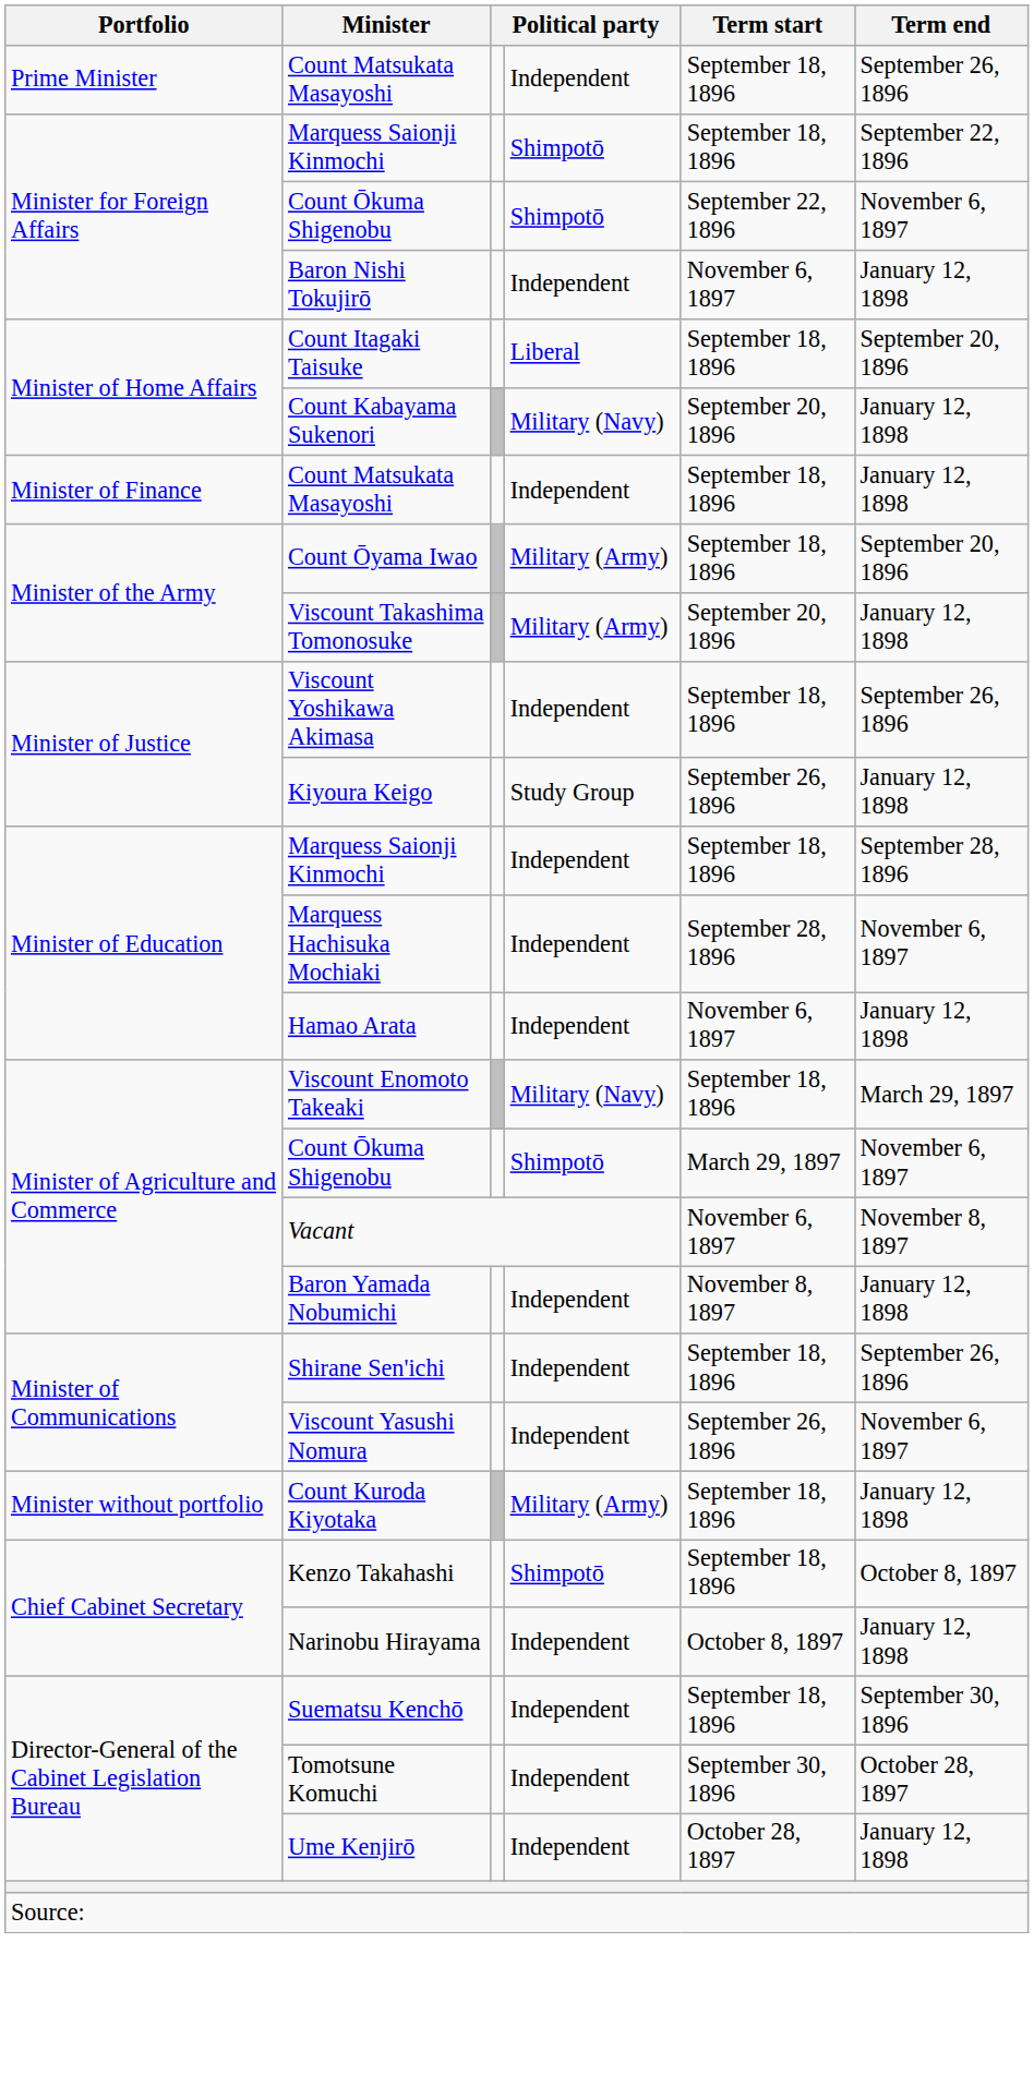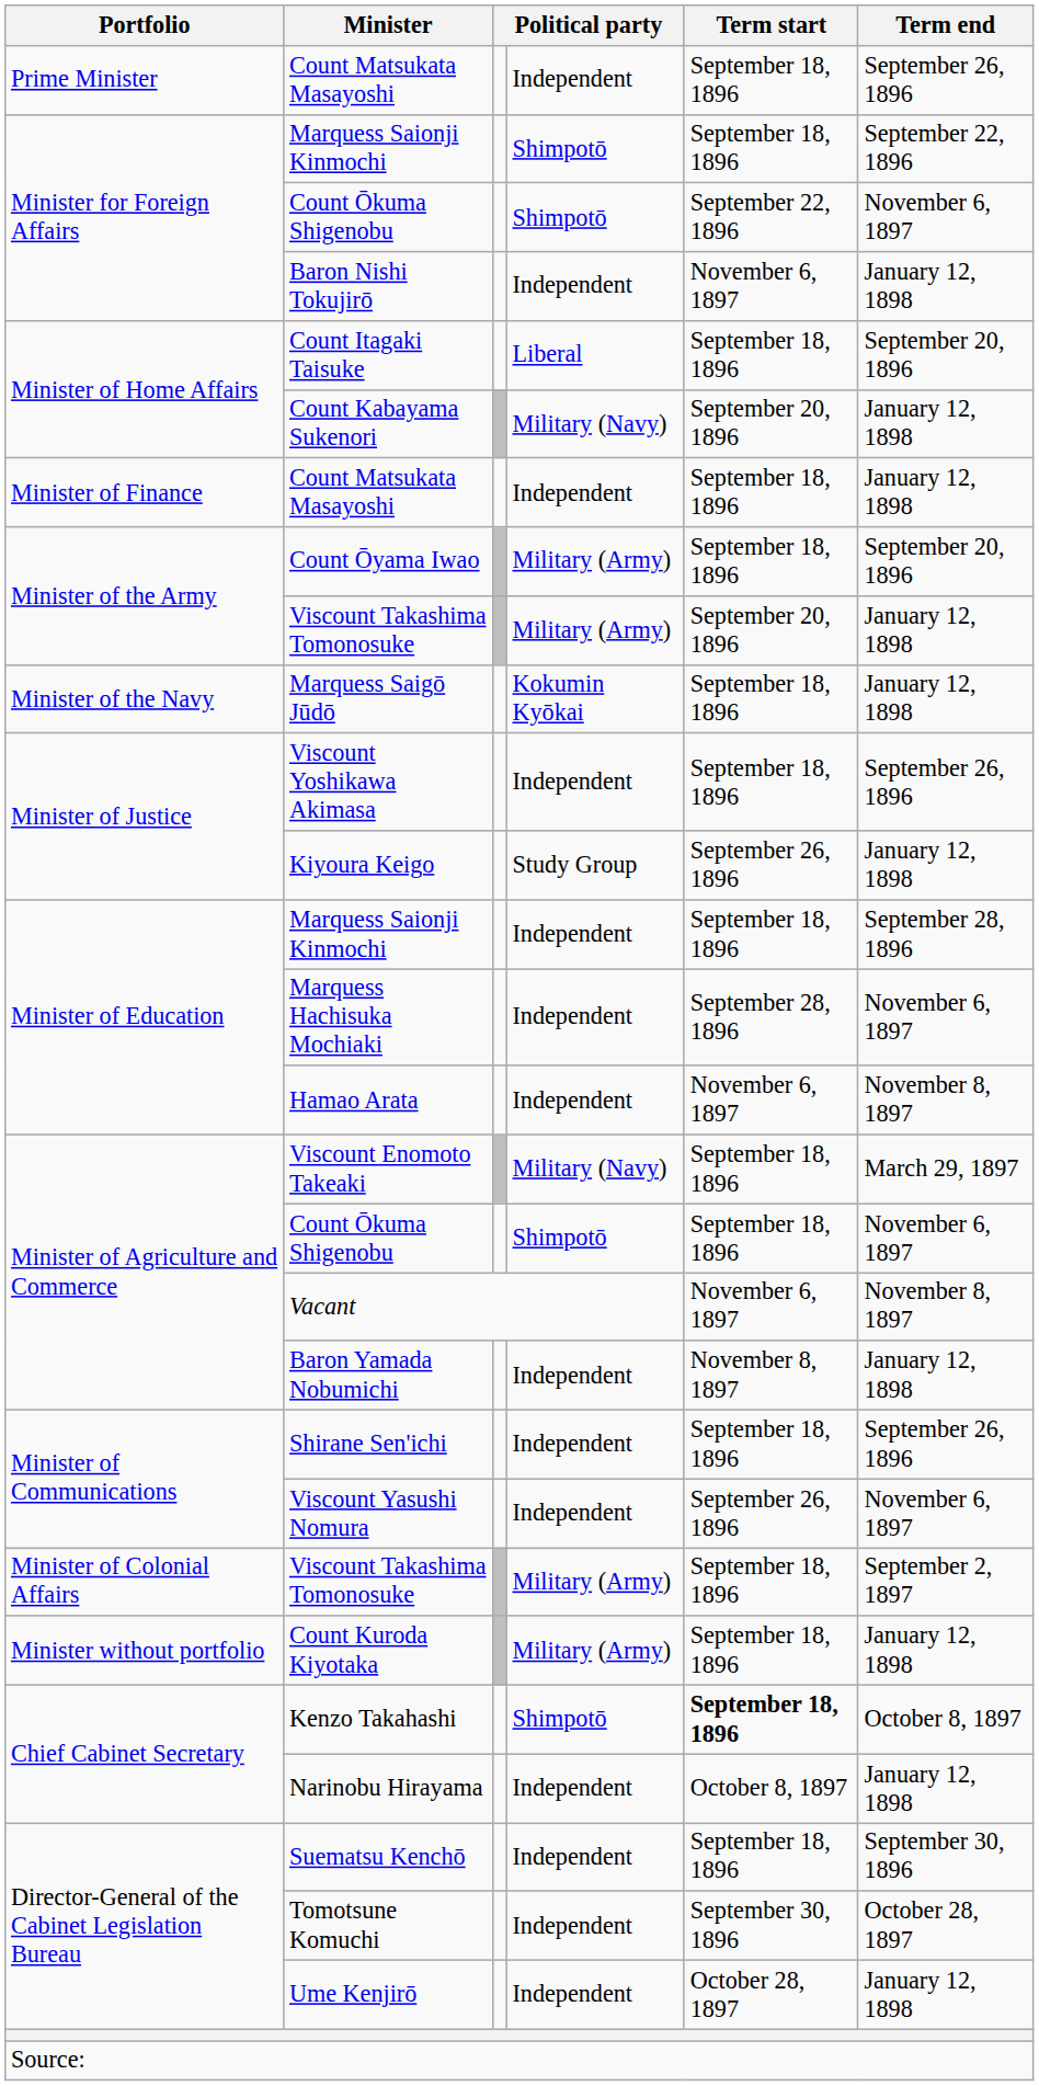+ row: Minister of the Navy | Marquess Saigō Jūdō | Kokumin Kyōkai | September 18, 1896 | January 12, 1898
Hamao Arata | Term end: January 12, 1898 -> November 8, 1897
Minister of Agriculture and Commerce / Count Ōkuma Shigenobu | Term start: March 29, 1897 -> September 18, 1896
+ row: Minister of Colonial Affairs | Viscount Takashima Tomonosuke | Military (Army) | September 18, 1896 | September 2, 1897
Kenzo Takahashi | Term start: normal -> bold
